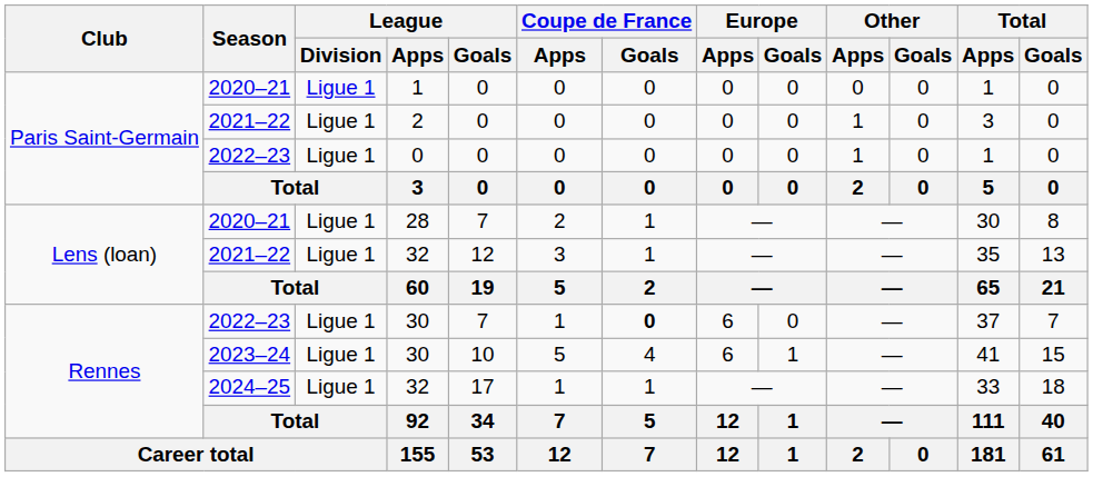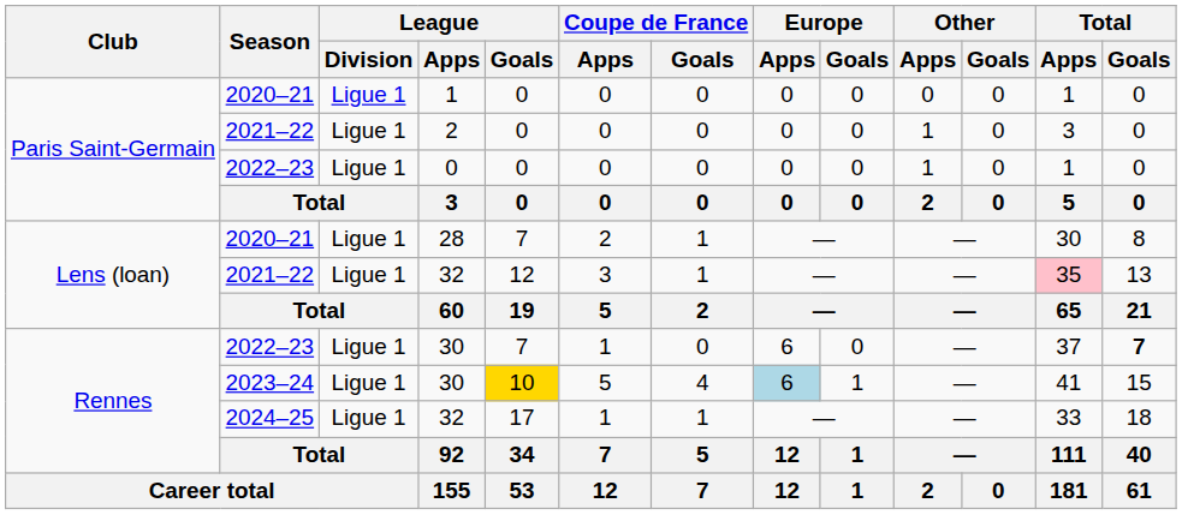2021–22 / 32 | Total / Apps: no background -> pink background
2022–23 / 30 | Coupe de France / Goals: bold -> normal
2022–23 / 30 | Total / Goals: normal -> bold
2023–24 / 30 | League / Goals: no background -> gold background
2023–24 / 30 | Europe / Apps: no background -> lightblue background
